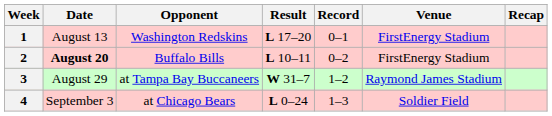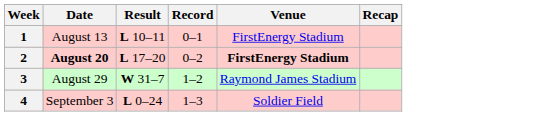- column: Opponent | Washington Redskins | Buffalo Bills | at Tampa Bay Buccaneers | at Chicago Bears
1 | Result: L 17–20 -> L 10–11
2 | Result: L 10–11 -> L 17–20
2 | Venue: normal -> bold
